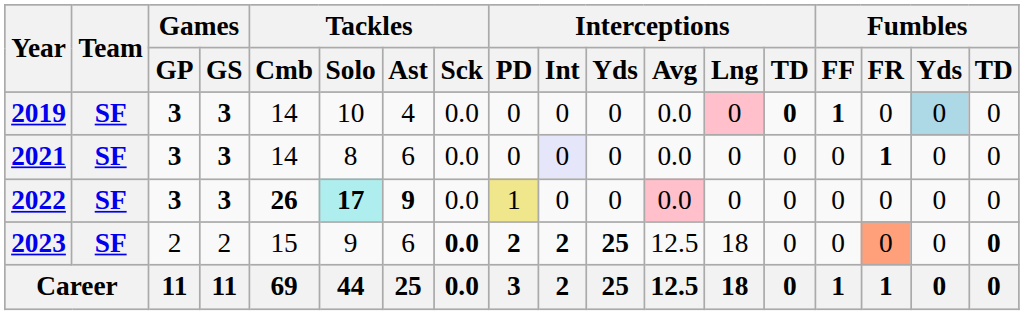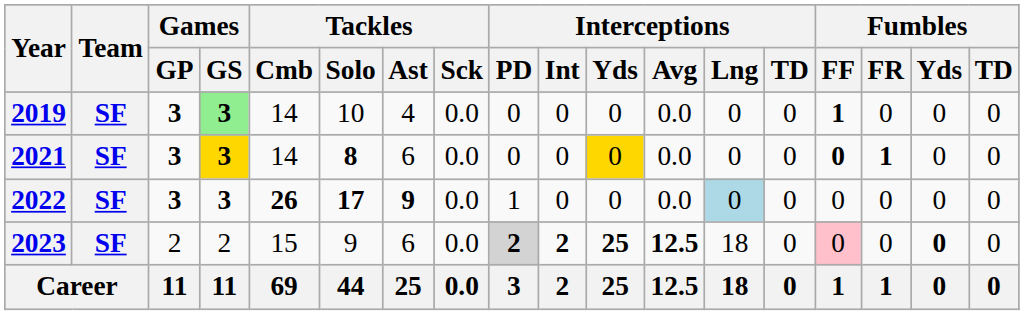2019 | Games / GS: no background -> lightgreen background
2019 | Interceptions / Lng: pink background -> no background
2019 | Interceptions / TD: bold -> normal
2019 | Fumbles / Yds: lightblue background -> no background
2021 | Games / GS: no background -> gold background
2021 | Tackles / Solo: normal -> bold
2021 | Interceptions / Int: lavender background -> no background
2021 | Interceptions / Yds: no background -> gold background
2021 | Fumbles / FF: normal -> bold
2022 | Tackles / Solo: paleturquoise background -> no background
2022 | Interceptions / PD: khaki background -> no background
2022 | Interceptions / Avg: pink background -> no background
2022 | Interceptions / Lng: no background -> lightblue background
2023 | Tackles / Sck: bold -> normal
2023 | Interceptions / PD: no background -> lightgrey background
2023 | Interceptions / Avg: normal -> bold
2023 | Fumbles / FF: no background -> pink background
2023 | Fumbles / FR: lightsalmon background -> no background
2023 | Fumbles / Yds: normal -> bold
2023 | Fumbles / TD: bold -> normal
